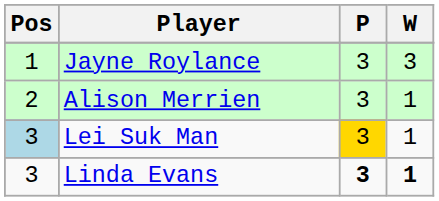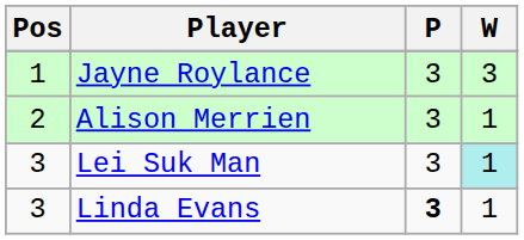Lei Suk Man | Pos: lightblue background -> no background
Lei Suk Man | P: gold background -> no background
Lei Suk Man | W: no background -> paleturquoise background
Linda Evans | W: bold -> normal
